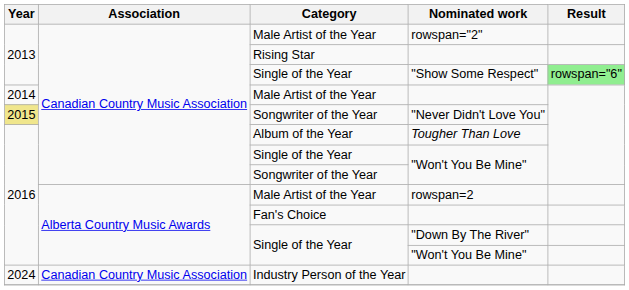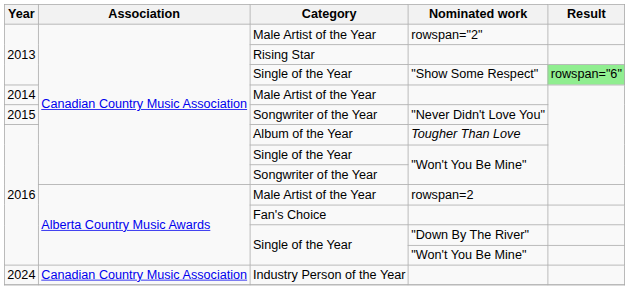"Never Didn't Love You" | Year: khaki background -> no background
